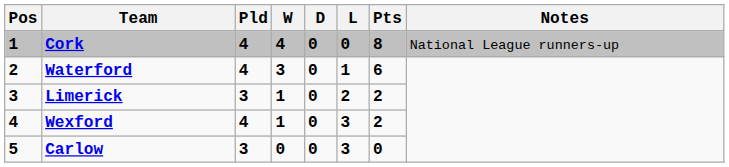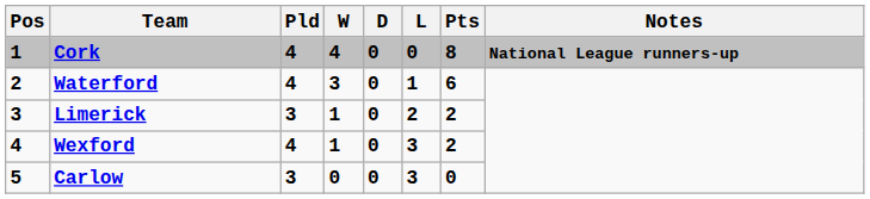Cork | Notes: normal -> bold
